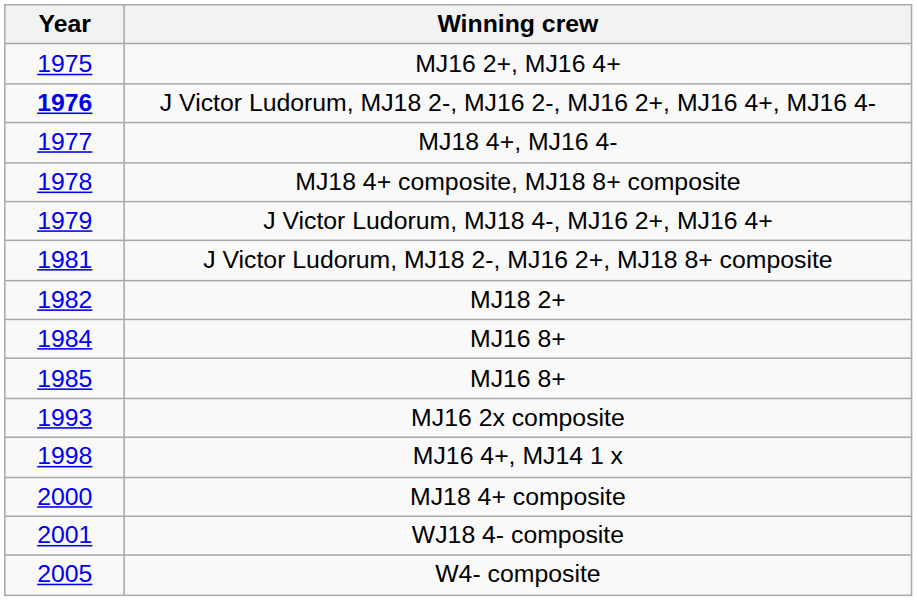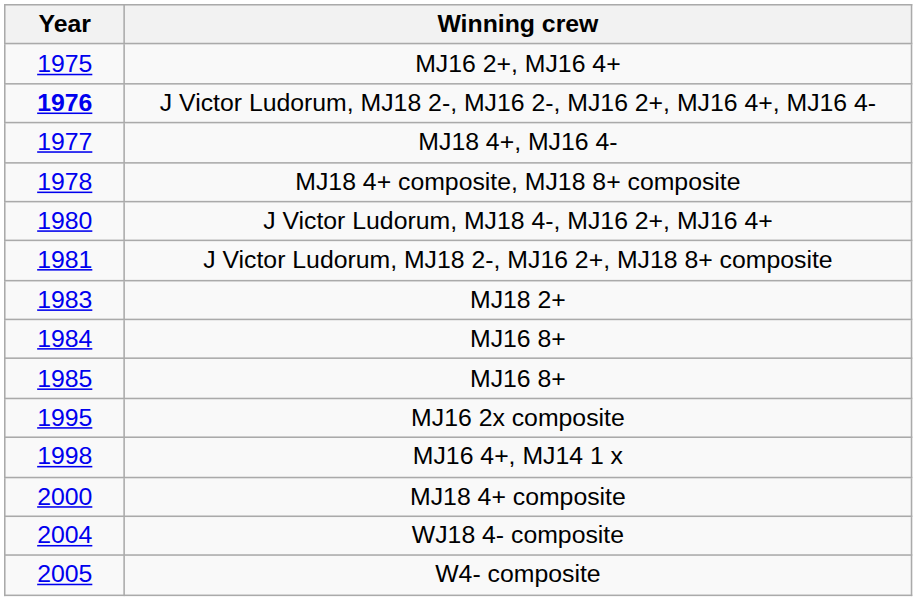row 6 | Year: 1979 -> 1980
row 8 | Year: 1982 -> 1983
row 11 | Year: 1993 -> 1995
row 14 | Year: 2001 -> 2004
